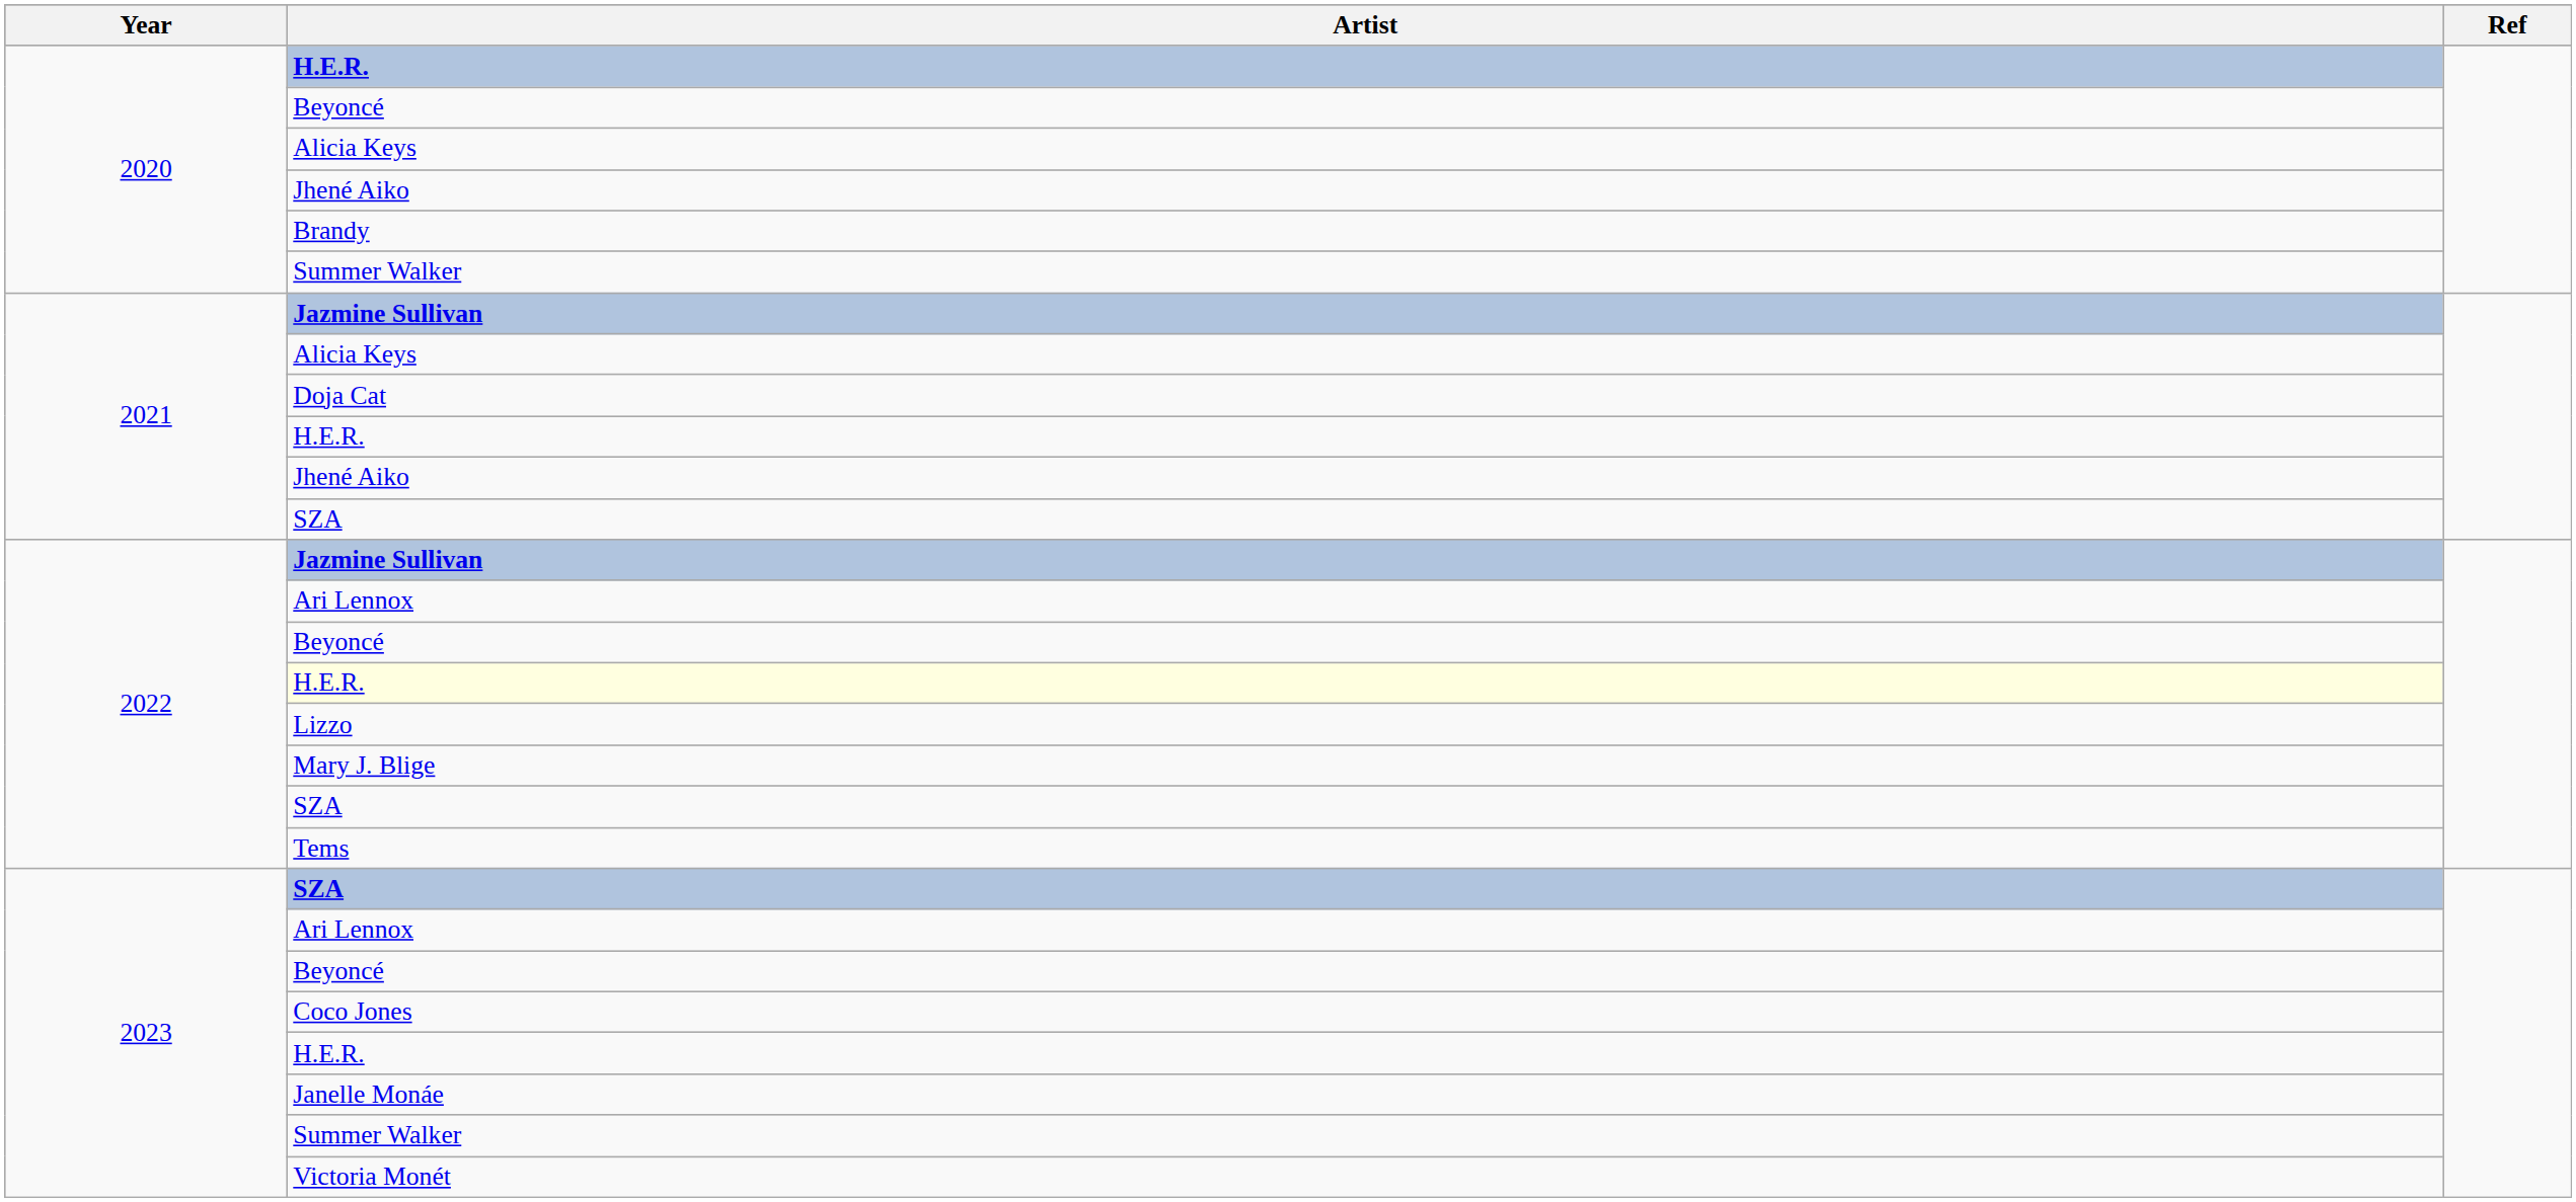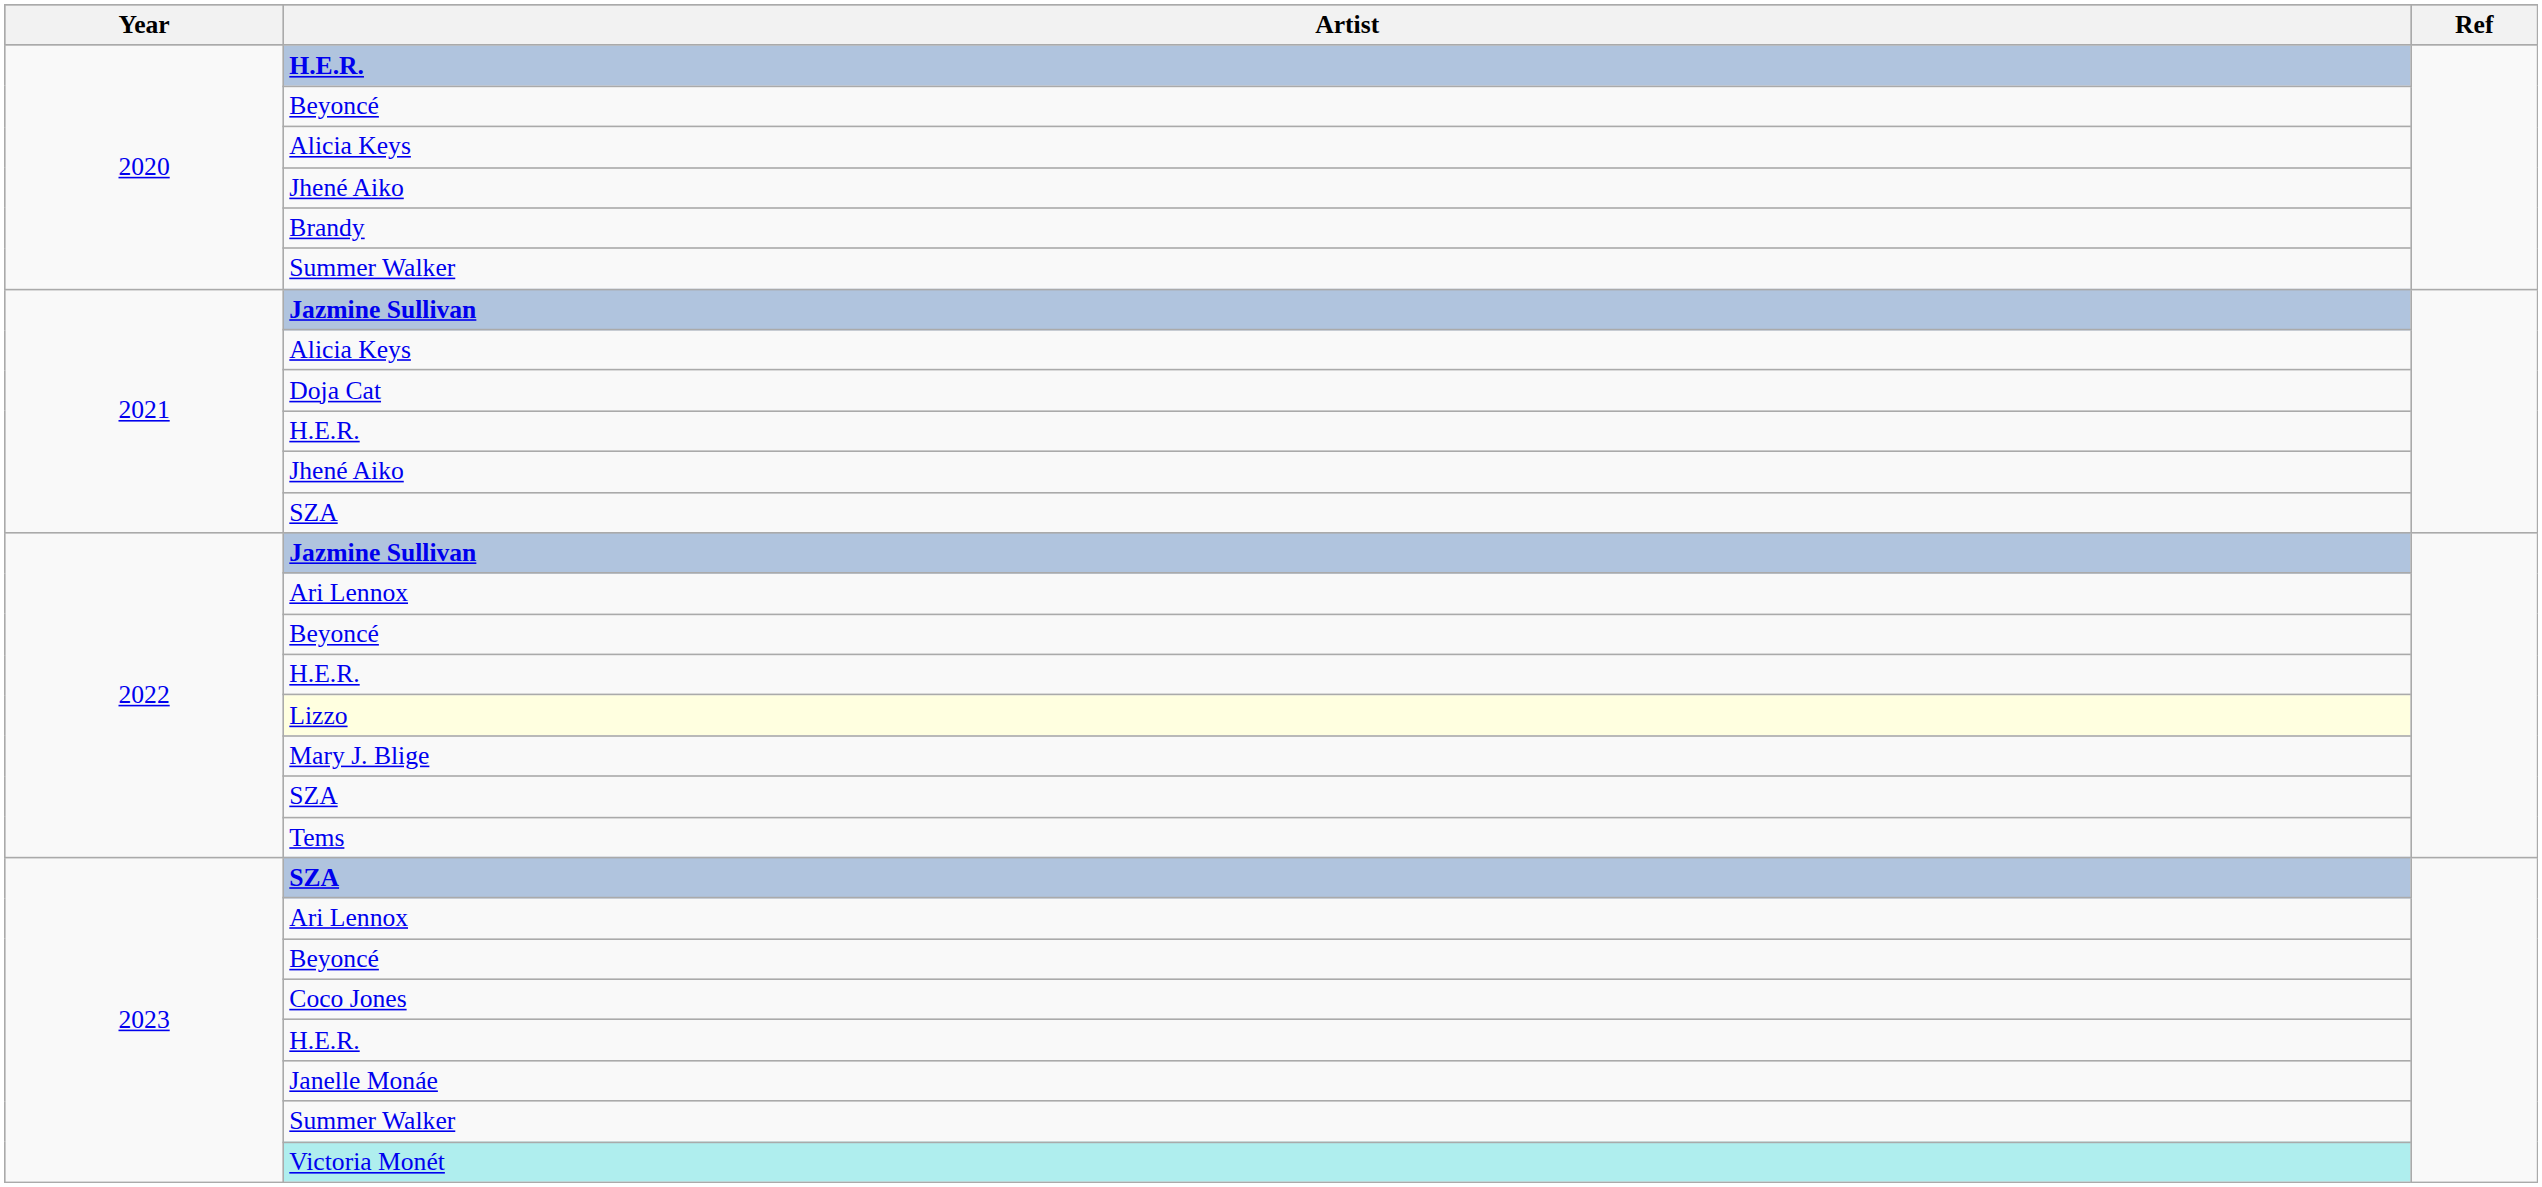2022 / H.E.R. | Artist: lightyellow background -> no background
Lizzo | Artist: no background -> lightyellow background
Victoria Monét | Artist: no background -> paleturquoise background
